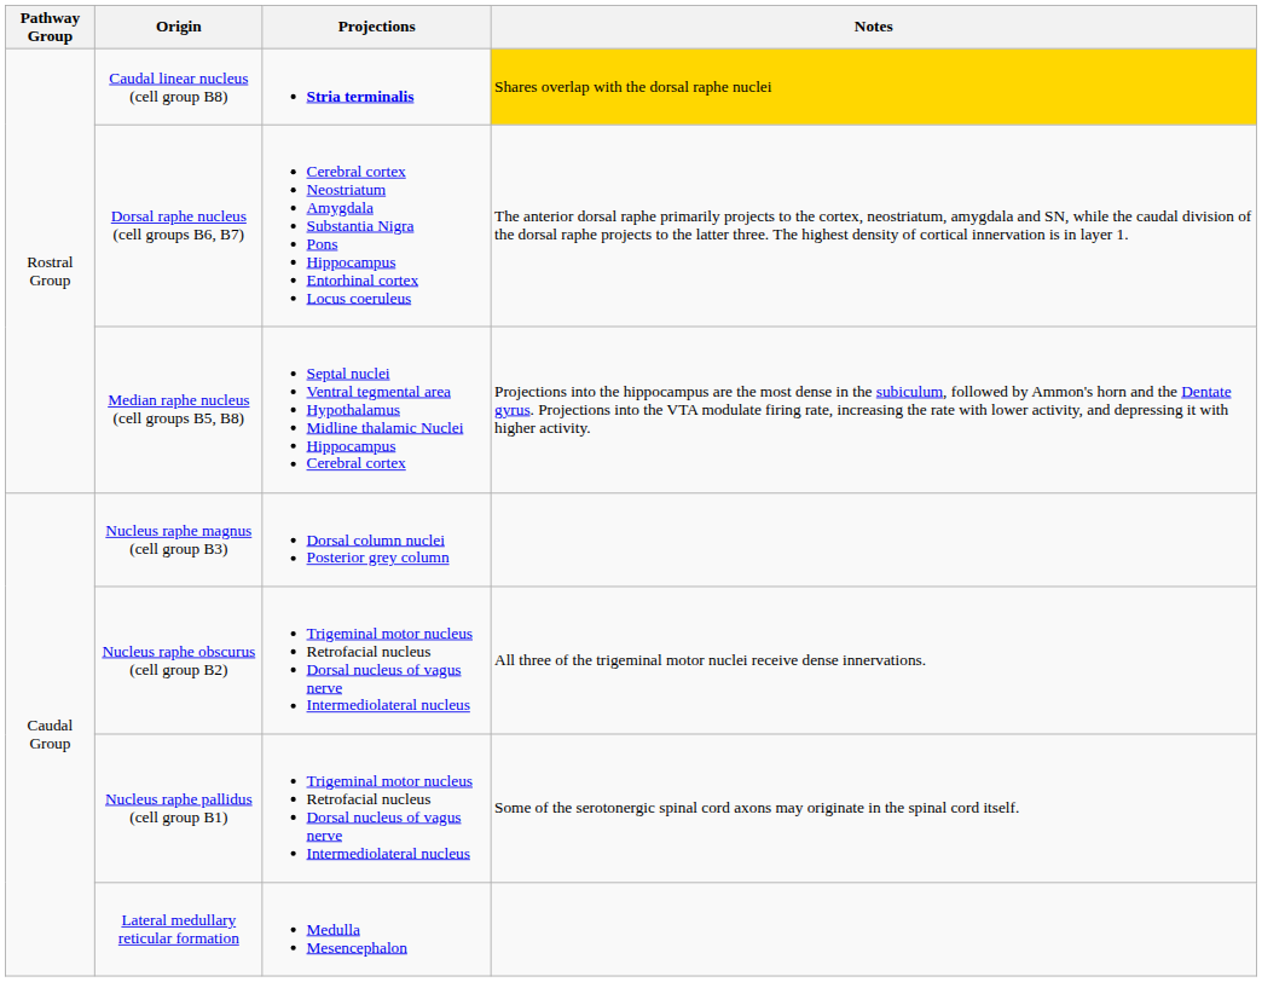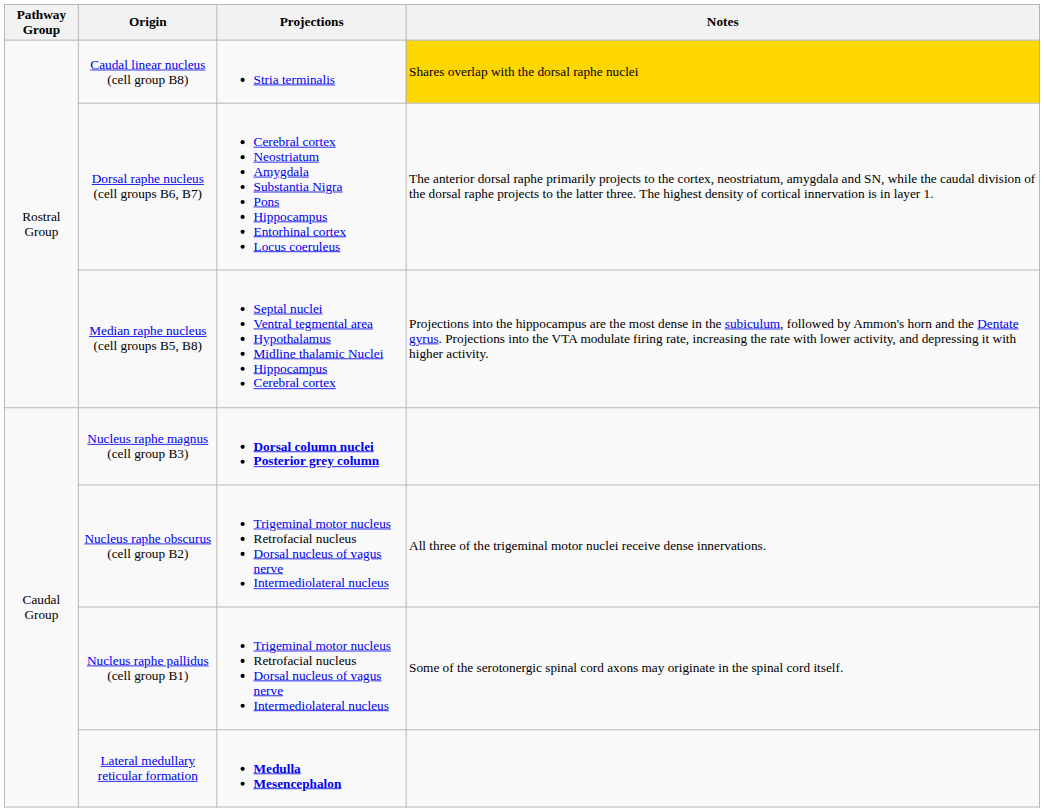Caudal linear nucleus (cell group B8) | Projections: bold -> normal
Nucleus raphe magnus (cell group B3) | Projections: normal -> bold
Lateral medullary reticular formation | Projections: normal -> bold
